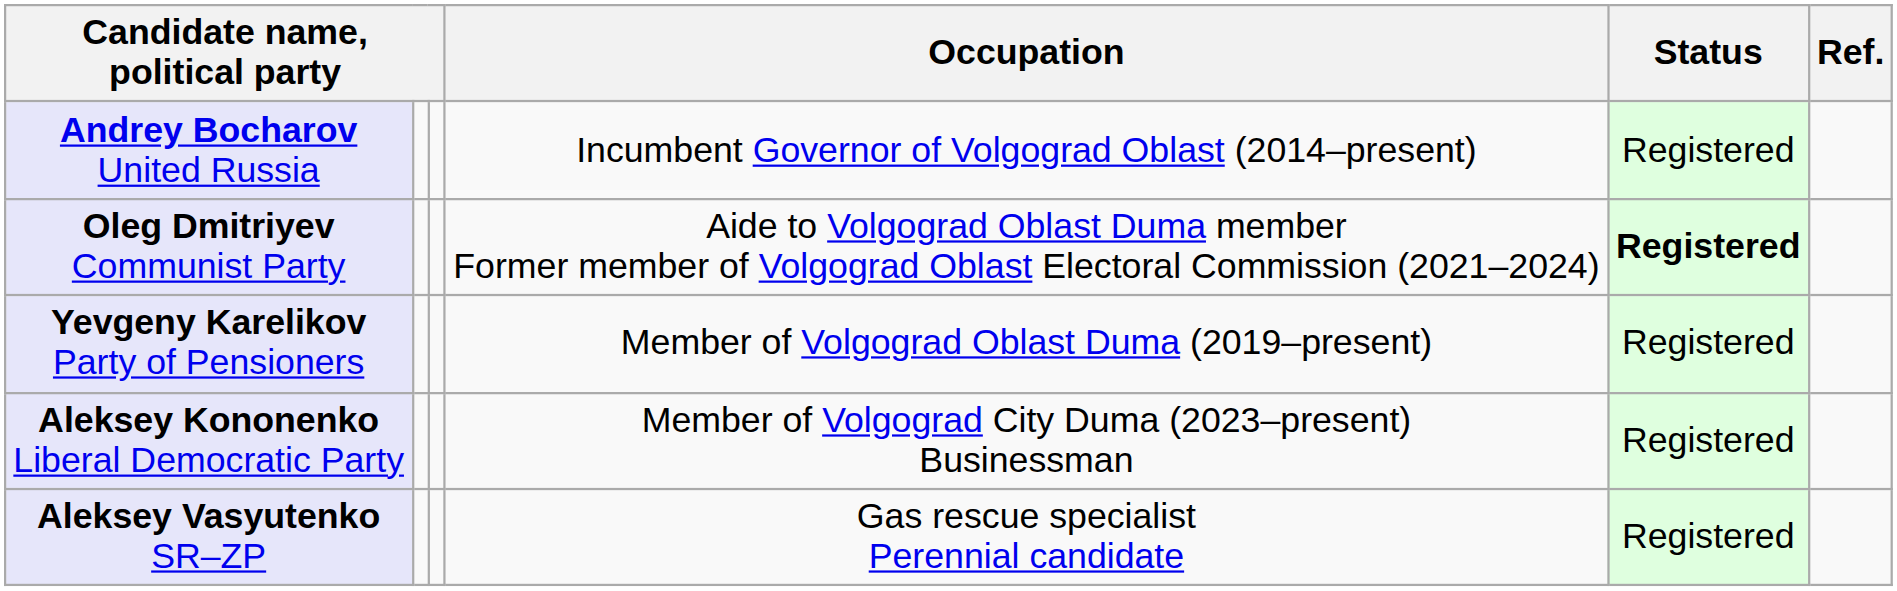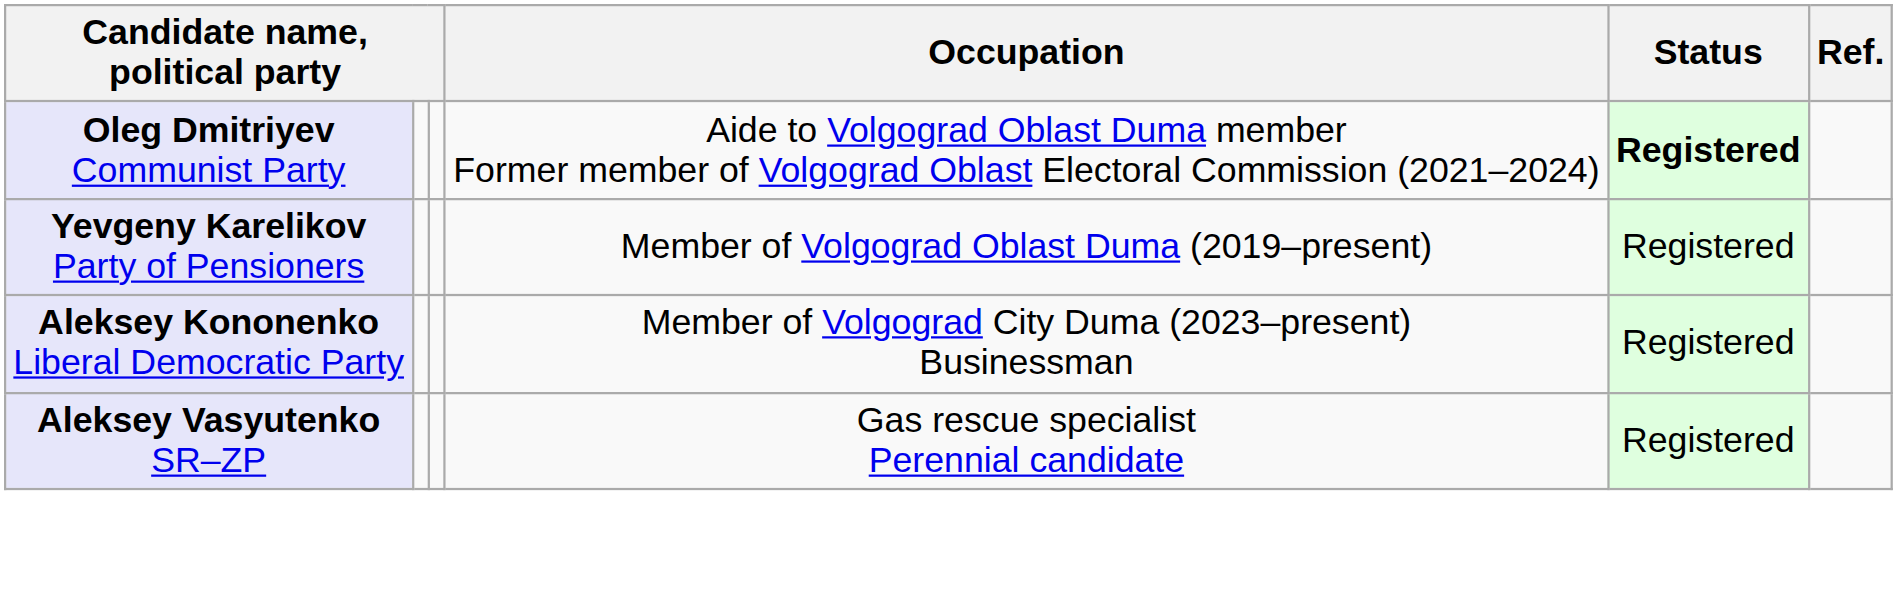- row: Andrey Bocharov United Russia | Incumbent Governor of Volgograd Oblast (2014–present) | Registered
